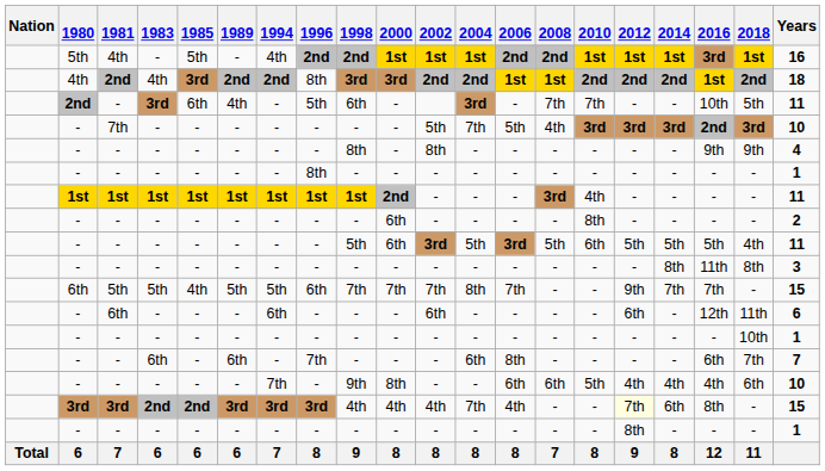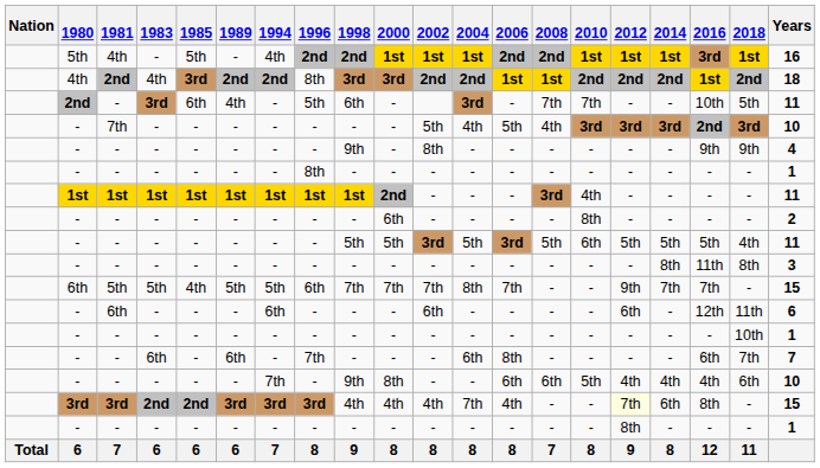row 5 | 2004: 7th -> 4th
row 6 | 1998: 8th -> 9th
row 10 | 2000: 6th -> 5th
